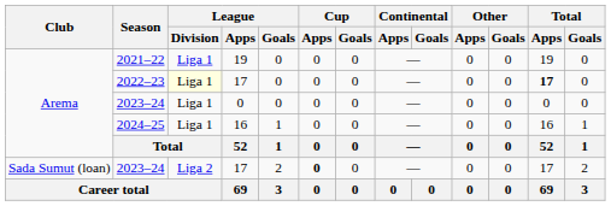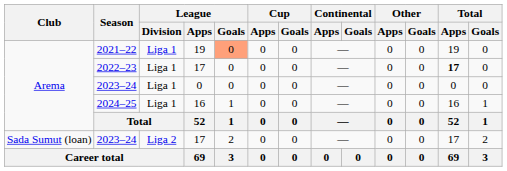2021–22 | League / Goals: no background -> lightsalmon background
2022–23 | League / Division: lightyellow background -> no background
2023–24 / 17 | Cup / Apps: bold -> normal
